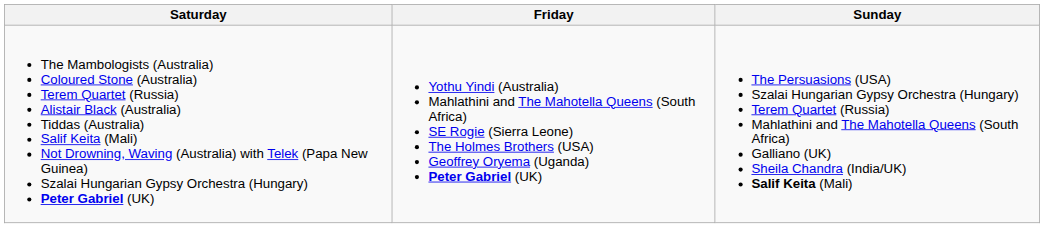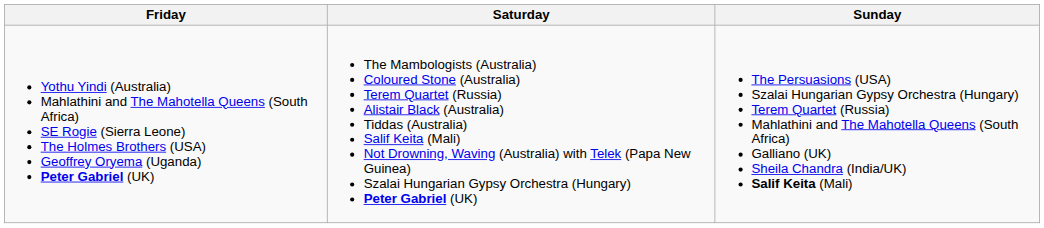columns swapped: Friday <-> Saturday
